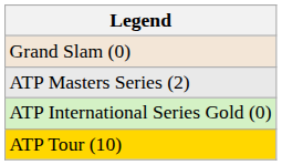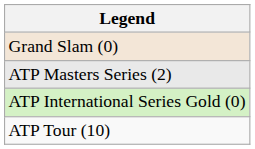row 5 | column 1: gold background -> no background
